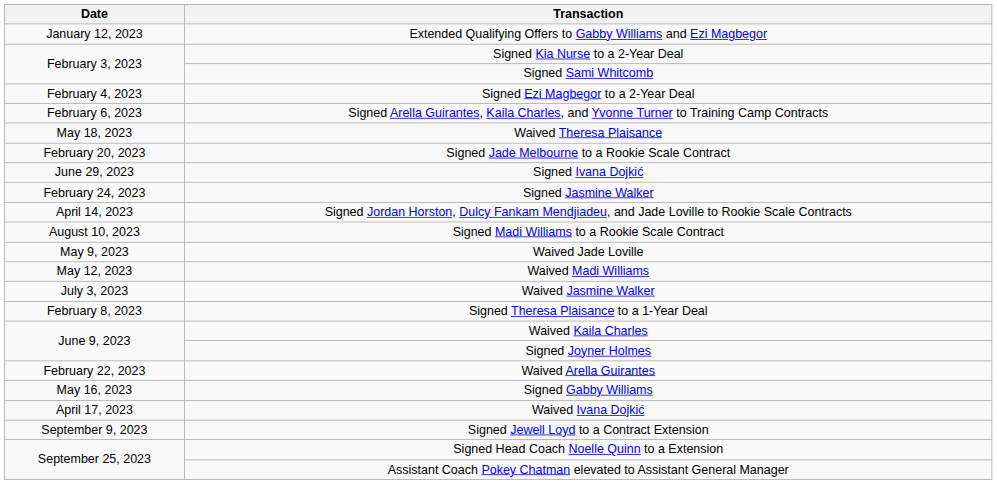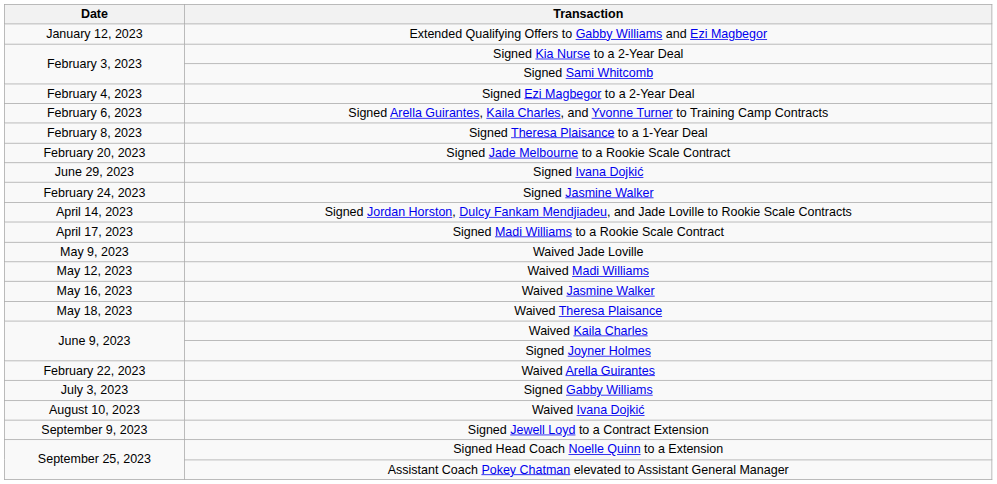rows swapped: Signed Theresa Plaisance to a 1-Year Deal <-> Waived Theresa Plaisance
Signed Madi Williams to a Rookie Scale Contract | Date: August 10, 2023 -> April 17, 2023
Waived Jasmine Walker | Date: July 3, 2023 -> May 16, 2023
Signed Gabby Williams | Date: May 16, 2023 -> July 3, 2023
Waived Ivana Dojkić | Date: April 17, 2023 -> August 10, 2023
